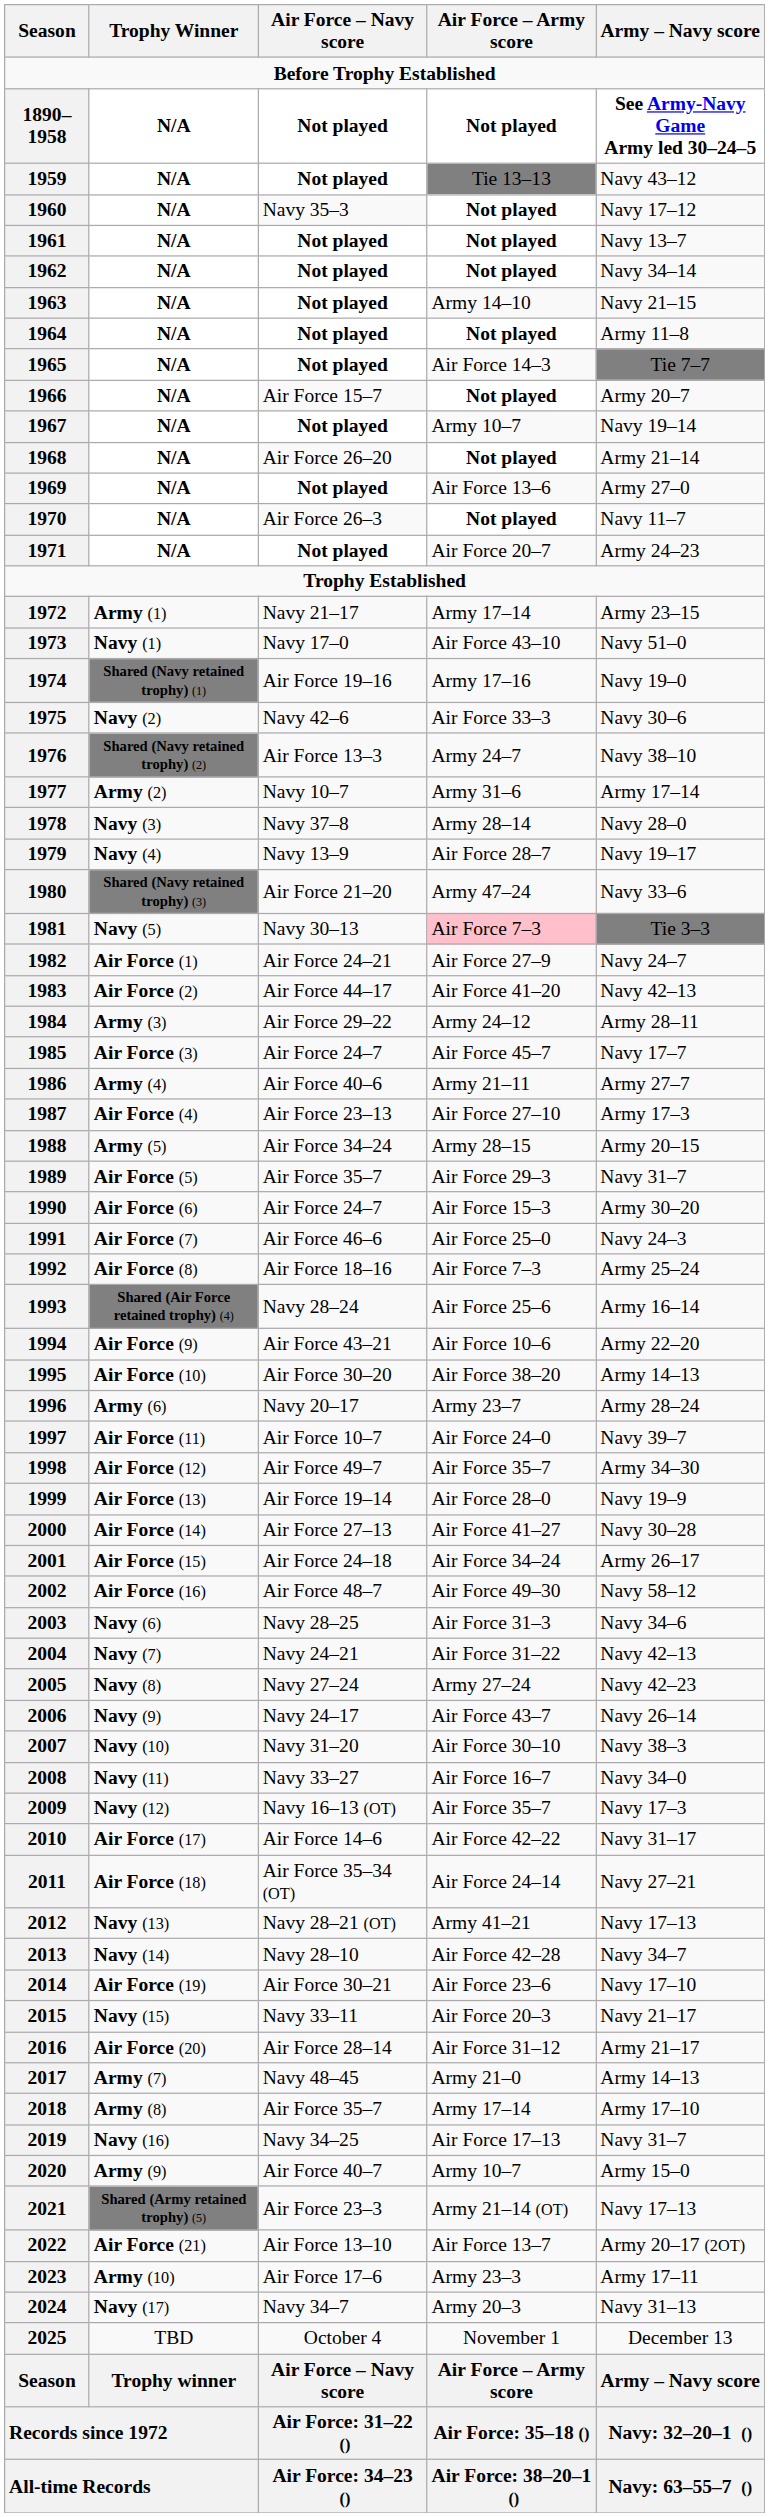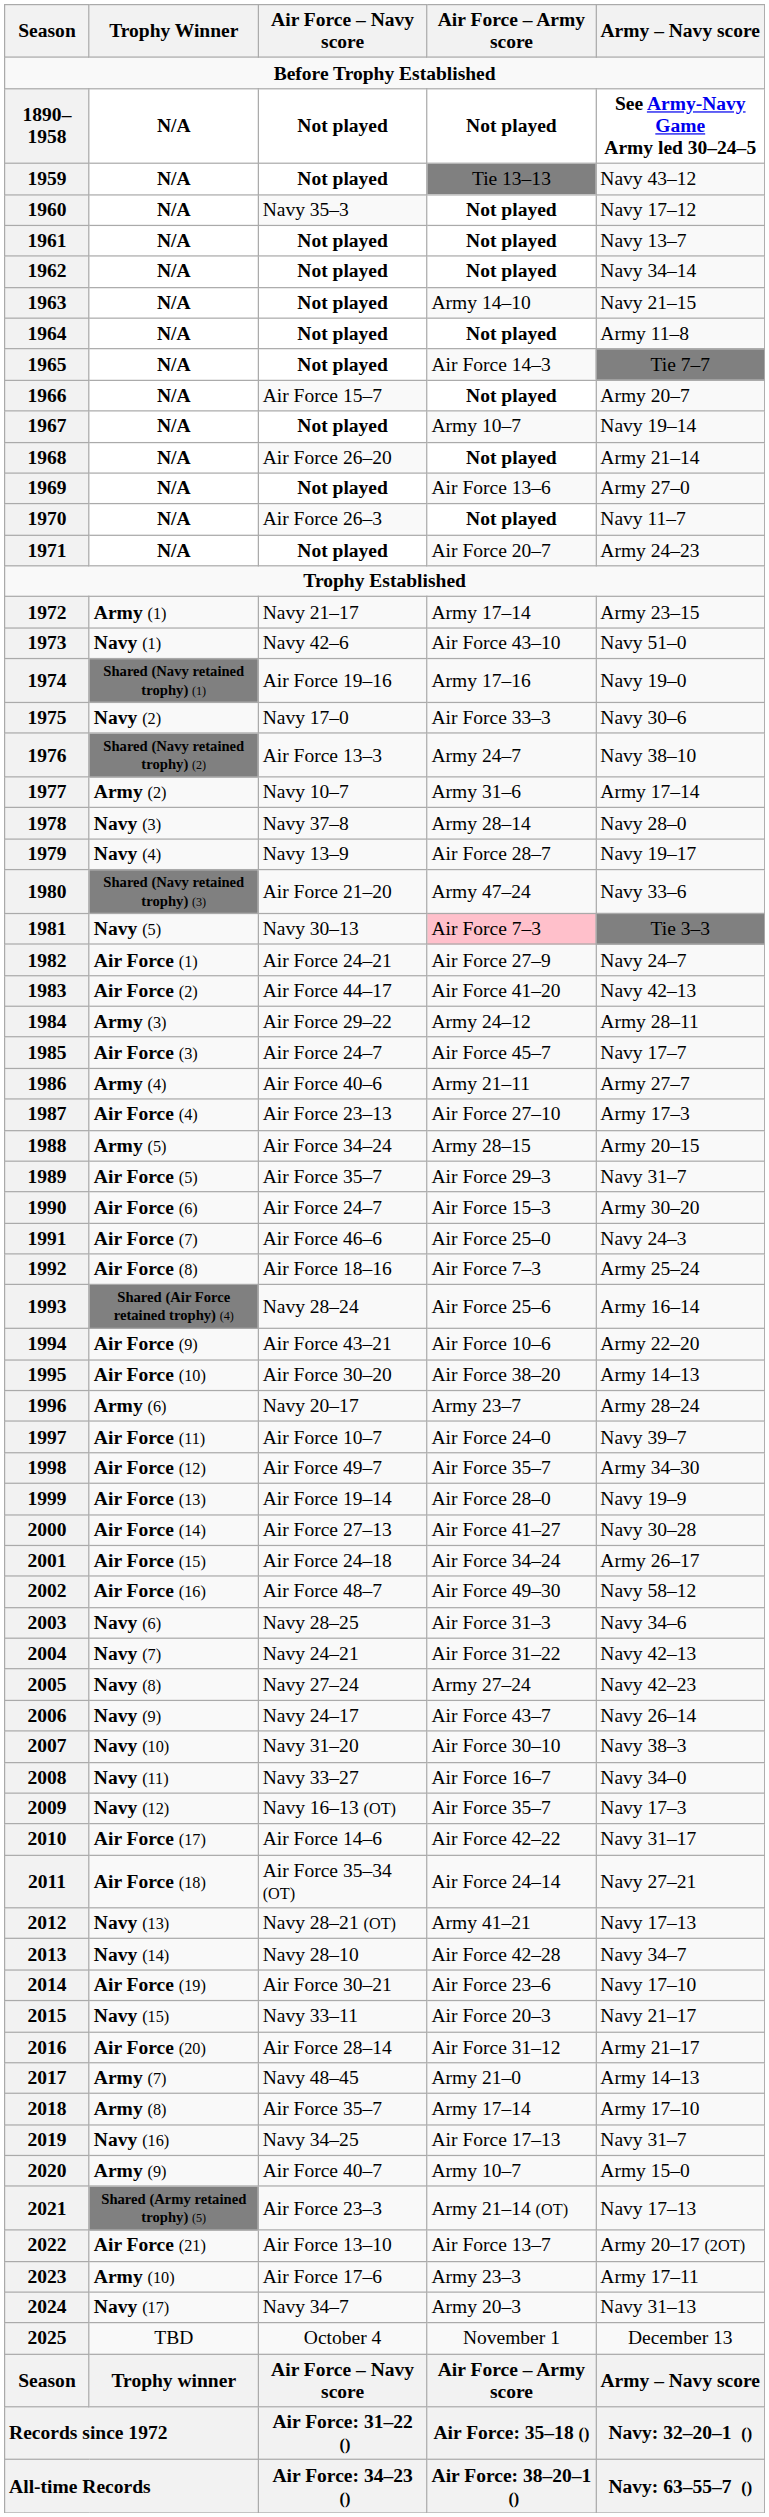1973 | Air Force – Navy score: Navy 17–0 -> Navy 42–6
1975 | Air Force – Navy score: Navy 42–6 -> Navy 17–0
